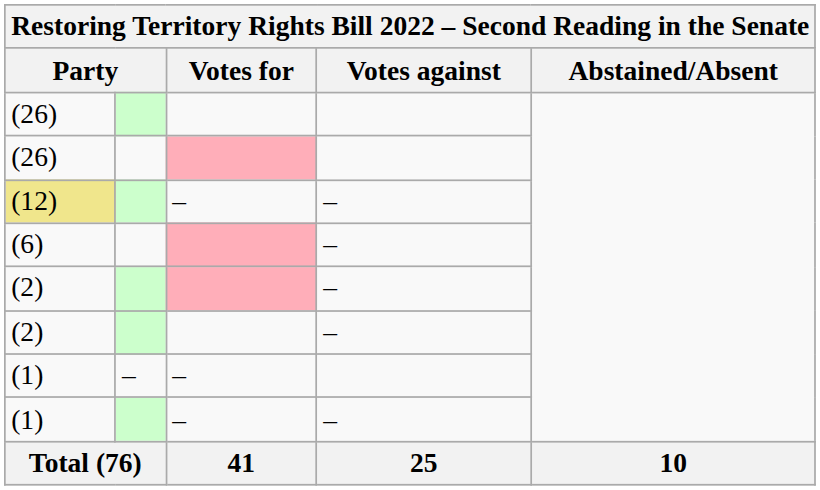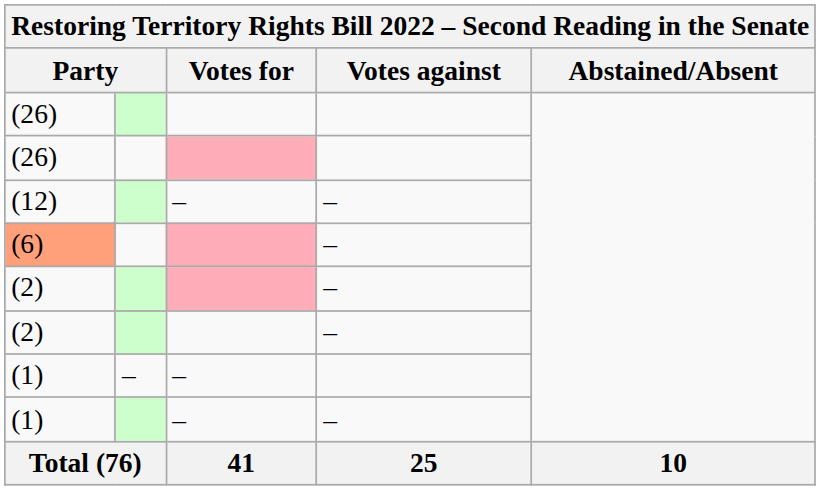(12) | column 1: khaki background -> no background
(6) | column 1: no background -> lightsalmon background
